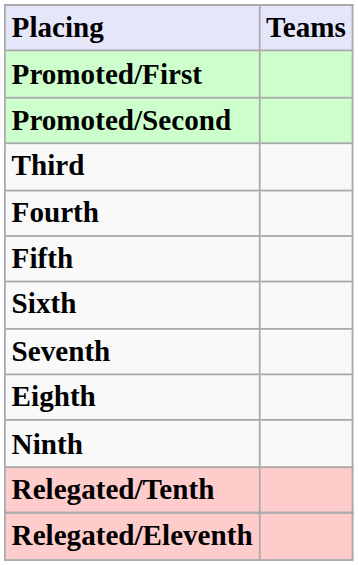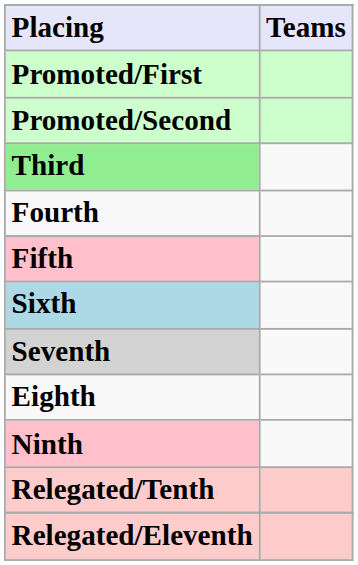Third | Placing: no background -> lightgreen background
Fifth | Placing: no background -> pink background
Sixth | Placing: no background -> lightblue background
Seventh | Placing: no background -> lightgrey background
Ninth | Placing: no background -> pink background
